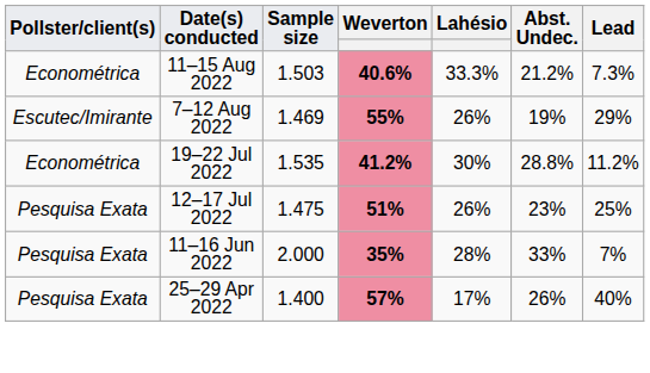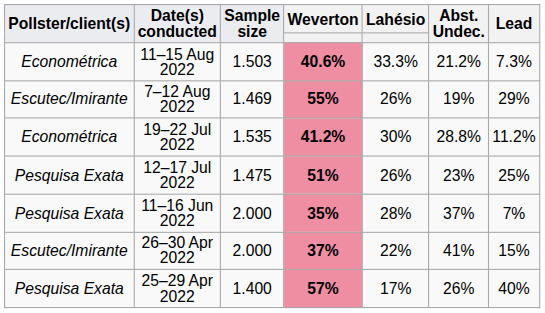11–16 Jun 2022 | Abst. Undec.: 33% -> 37%
+ row: Escutec/Imirante | 26–30 Apr 2022 | 2.000 | 37% | 22% | 41% | 15%
